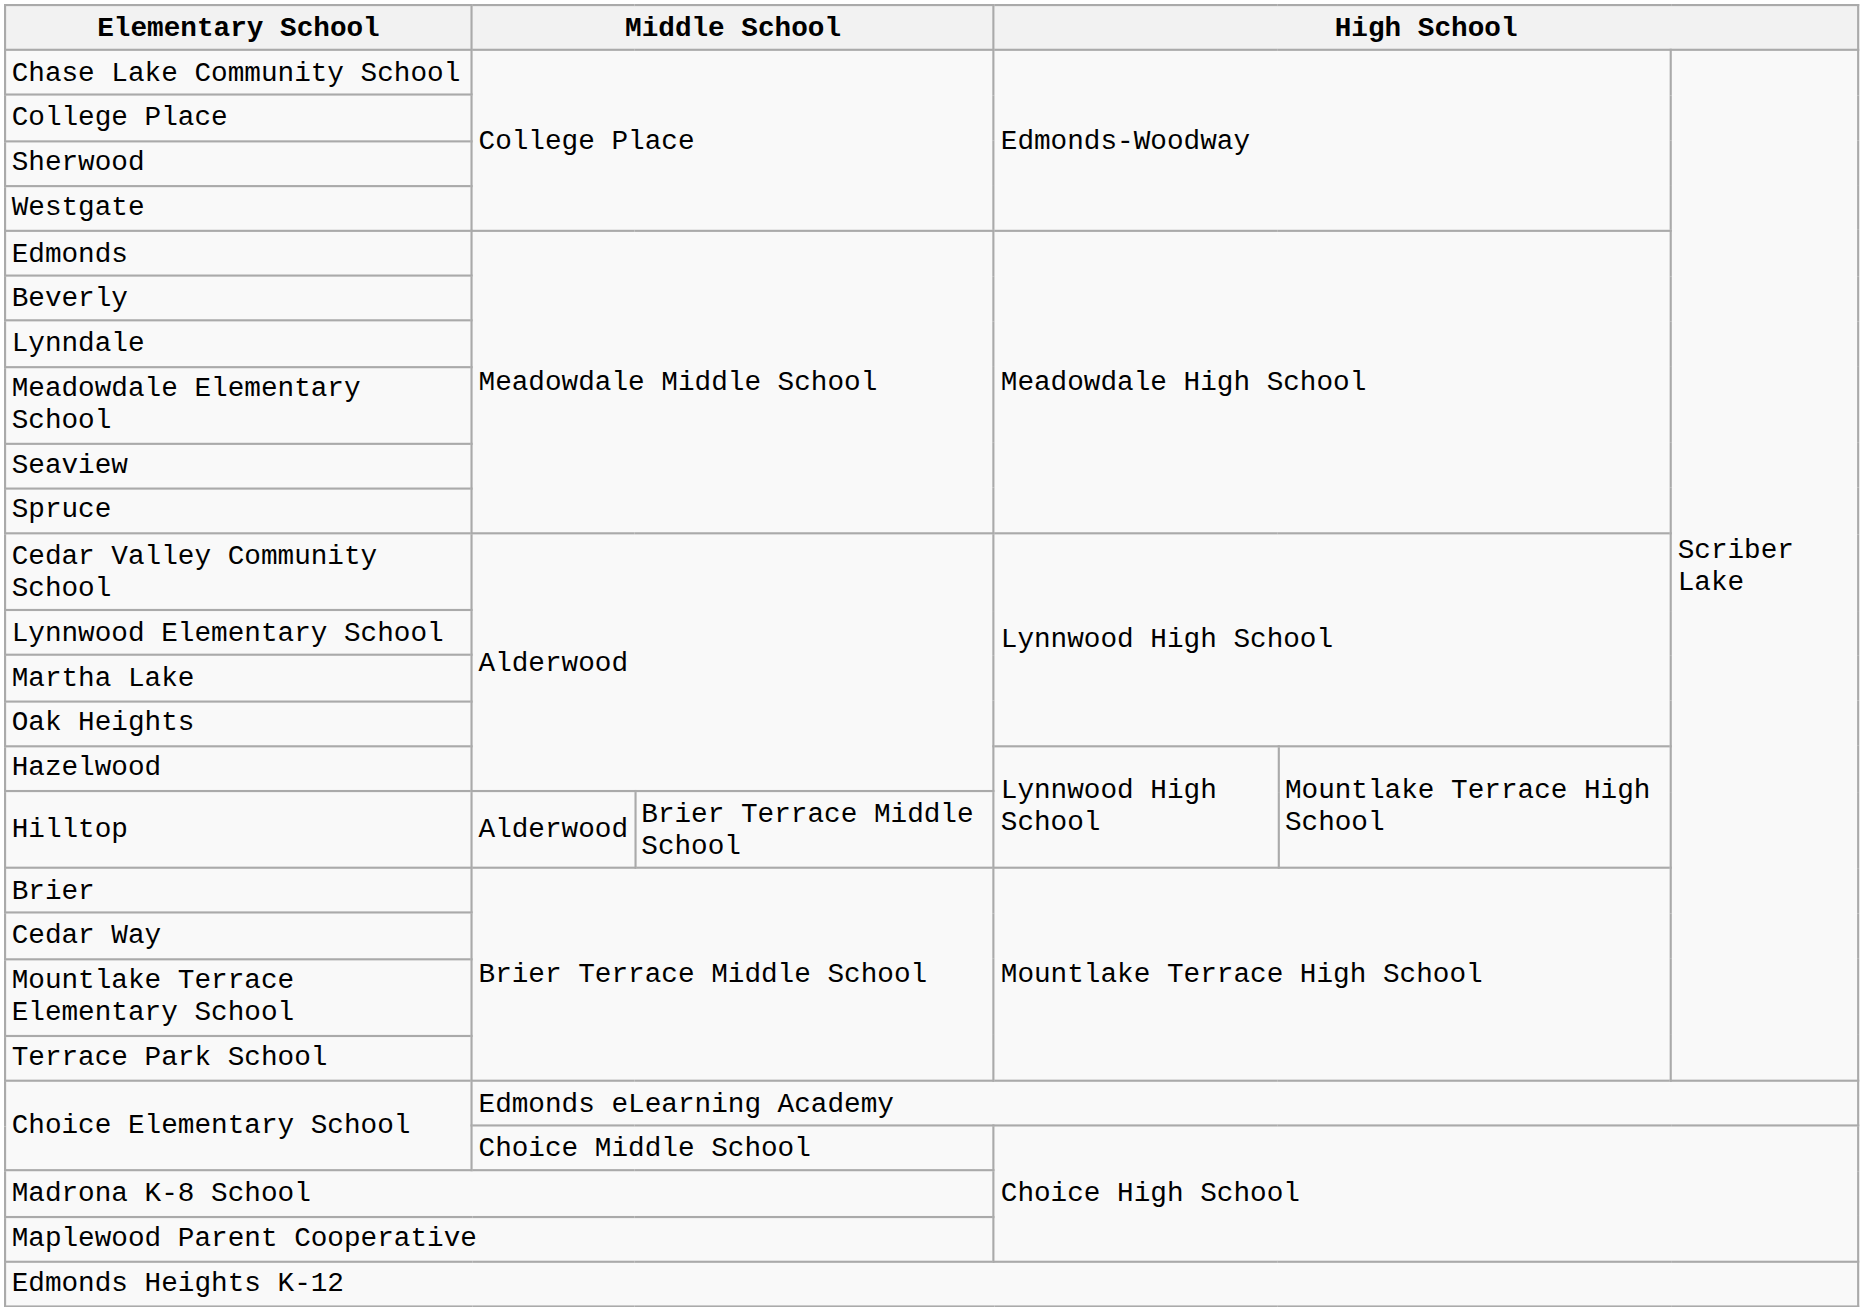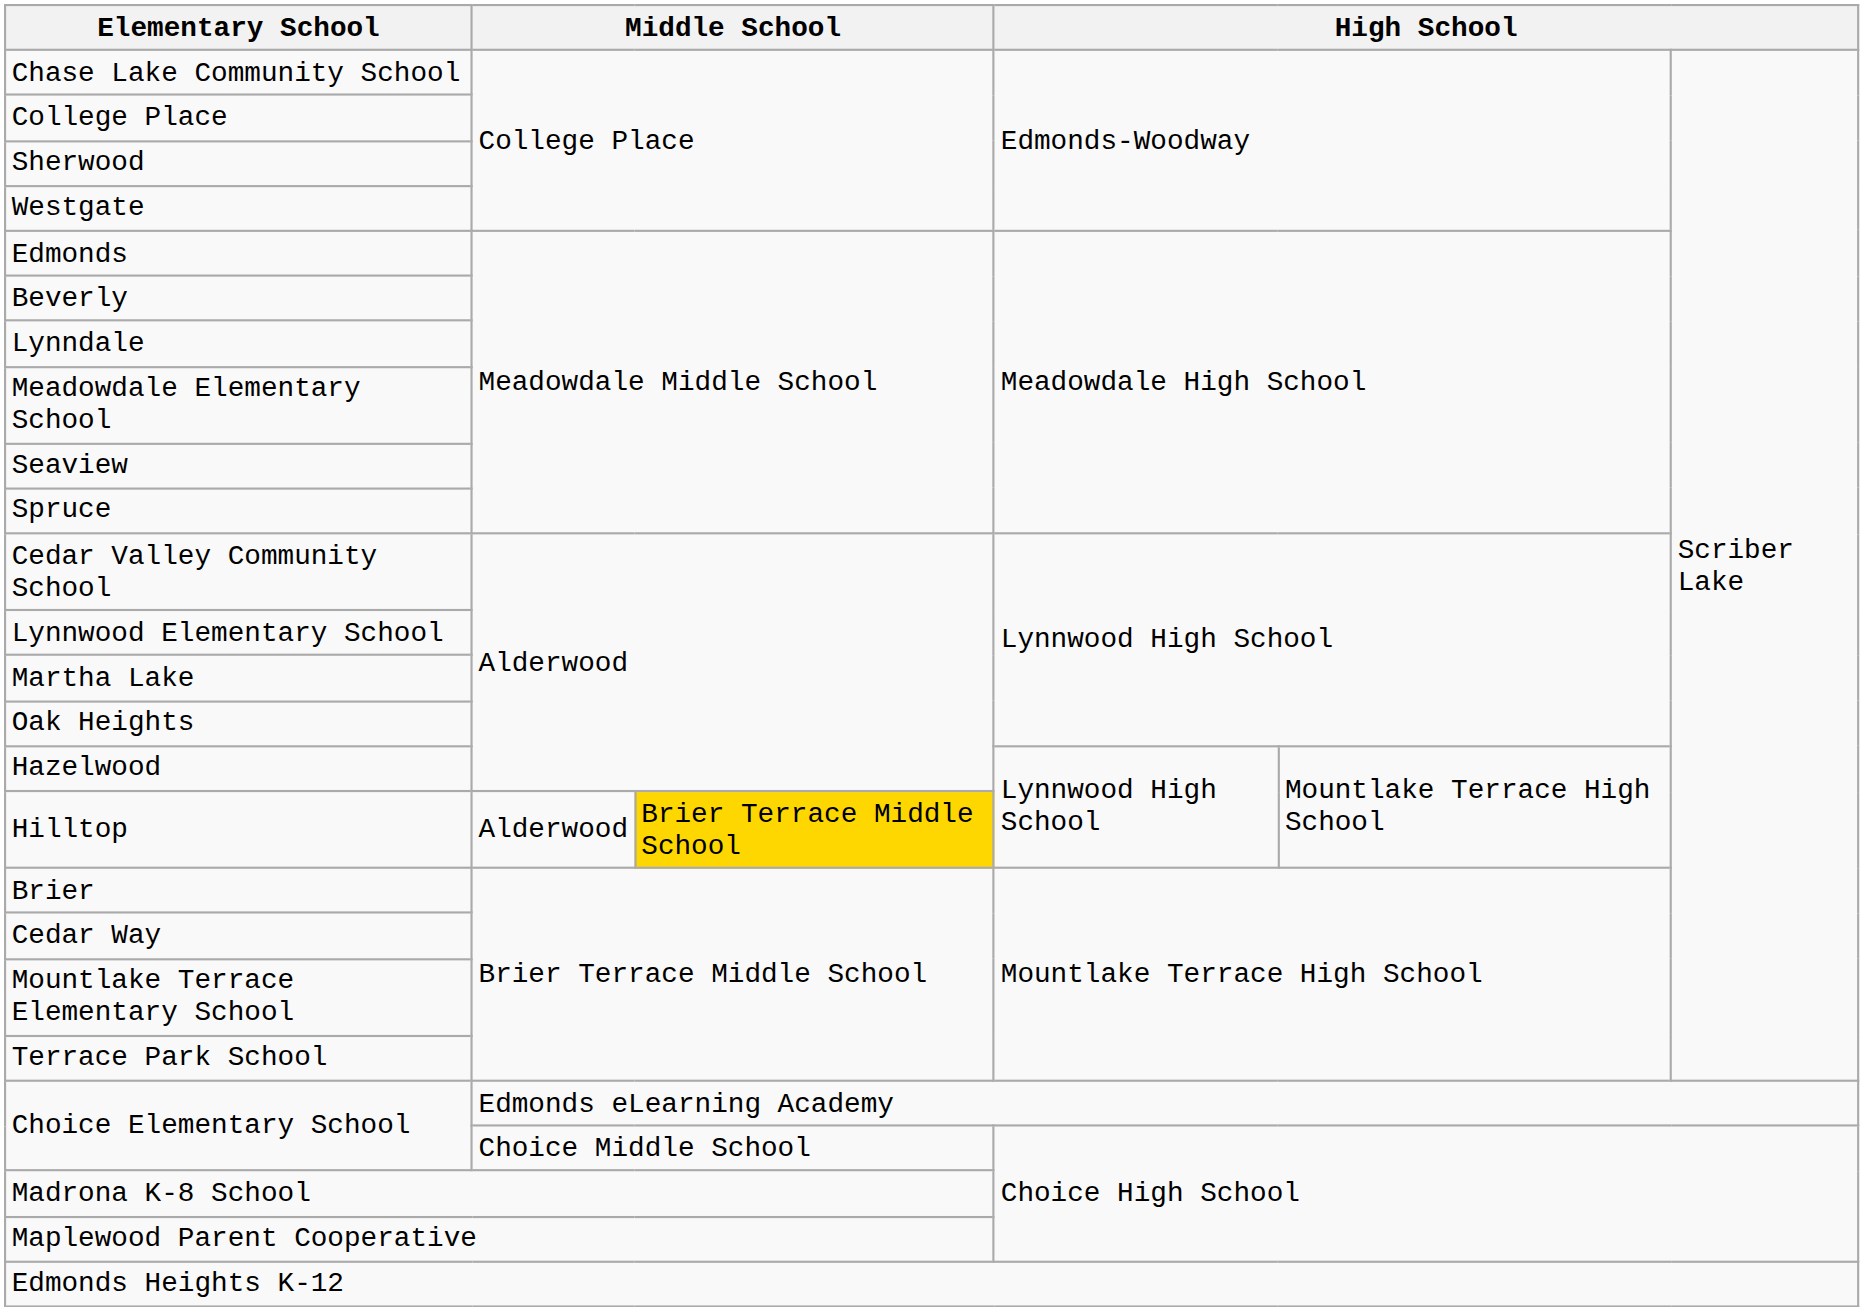Hilltop | column 3: no background -> gold background
